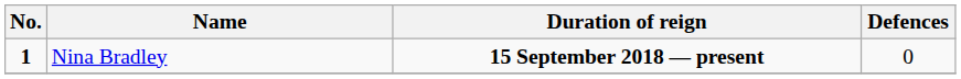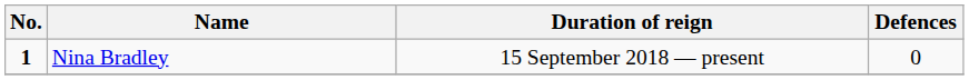Nina Bradley | Duration of reign: bold -> normal
